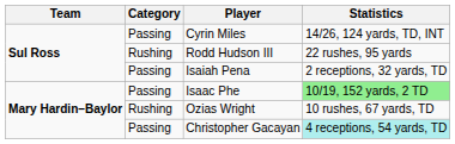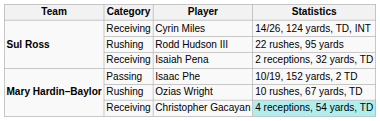Cyrin Miles | Category: Passing -> Receiving
Isaiah Pena | Category: Passing -> Receiving
Isaac Phe | Statistics: lightgreen background -> no background
Christopher Gacayan | Category: Passing -> Receiving
